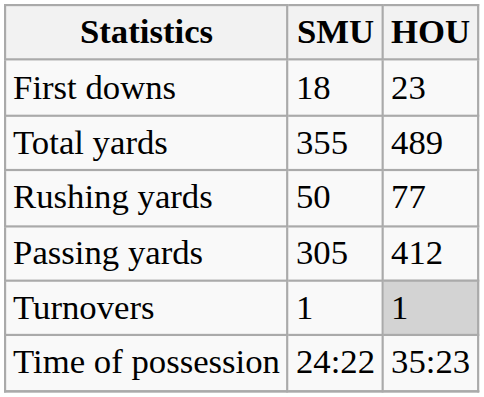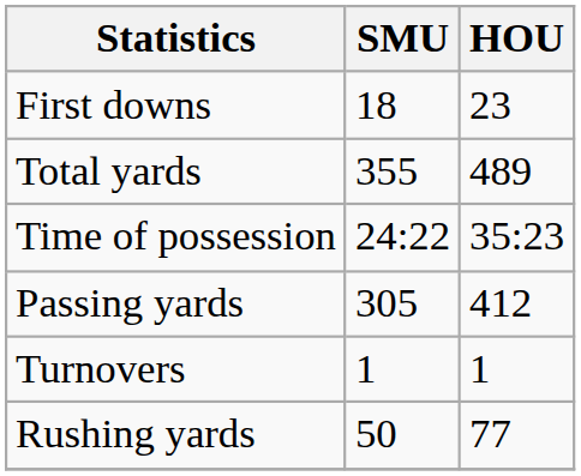rows swapped: Rushing yards <-> Time of possession
Turnovers | HOU: lightgrey background -> no background
